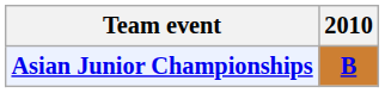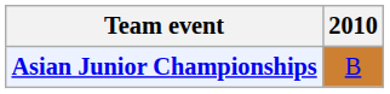Asian Junior Championships | 2010: bold -> normal
